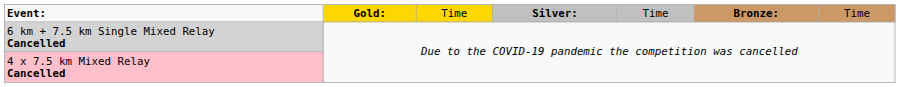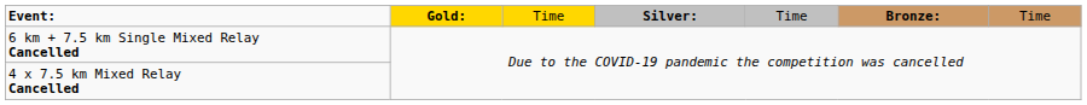6 km + 7.5 km Single Mixed Relay Cancelled | column 1: lightgrey background -> no background
4 x 7.5 km Mixed Relay Cancelled | column 1: pink background -> no background
